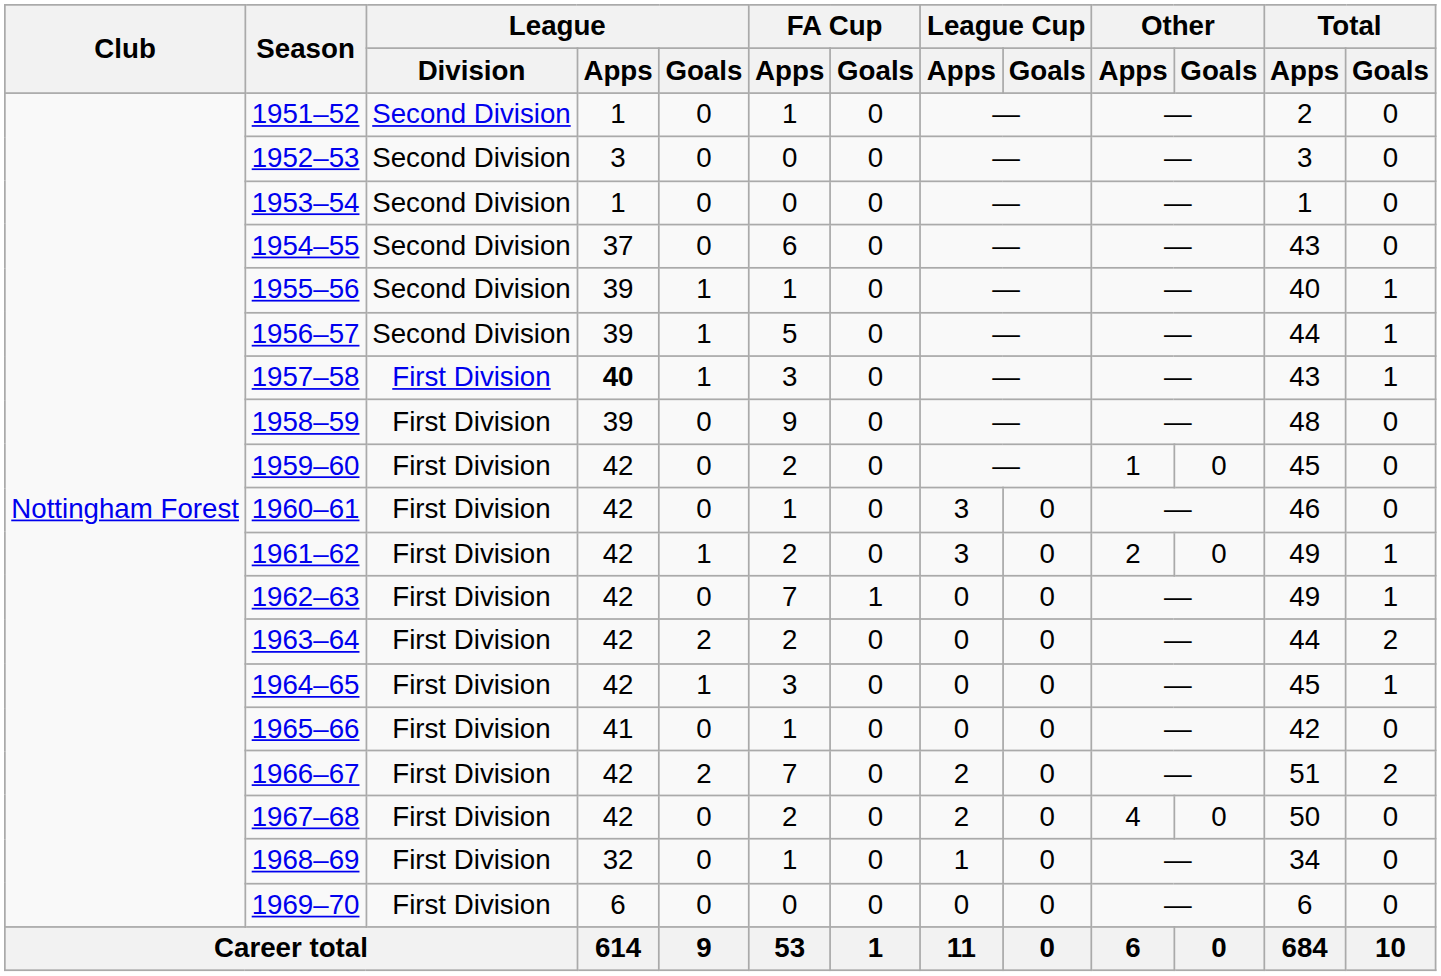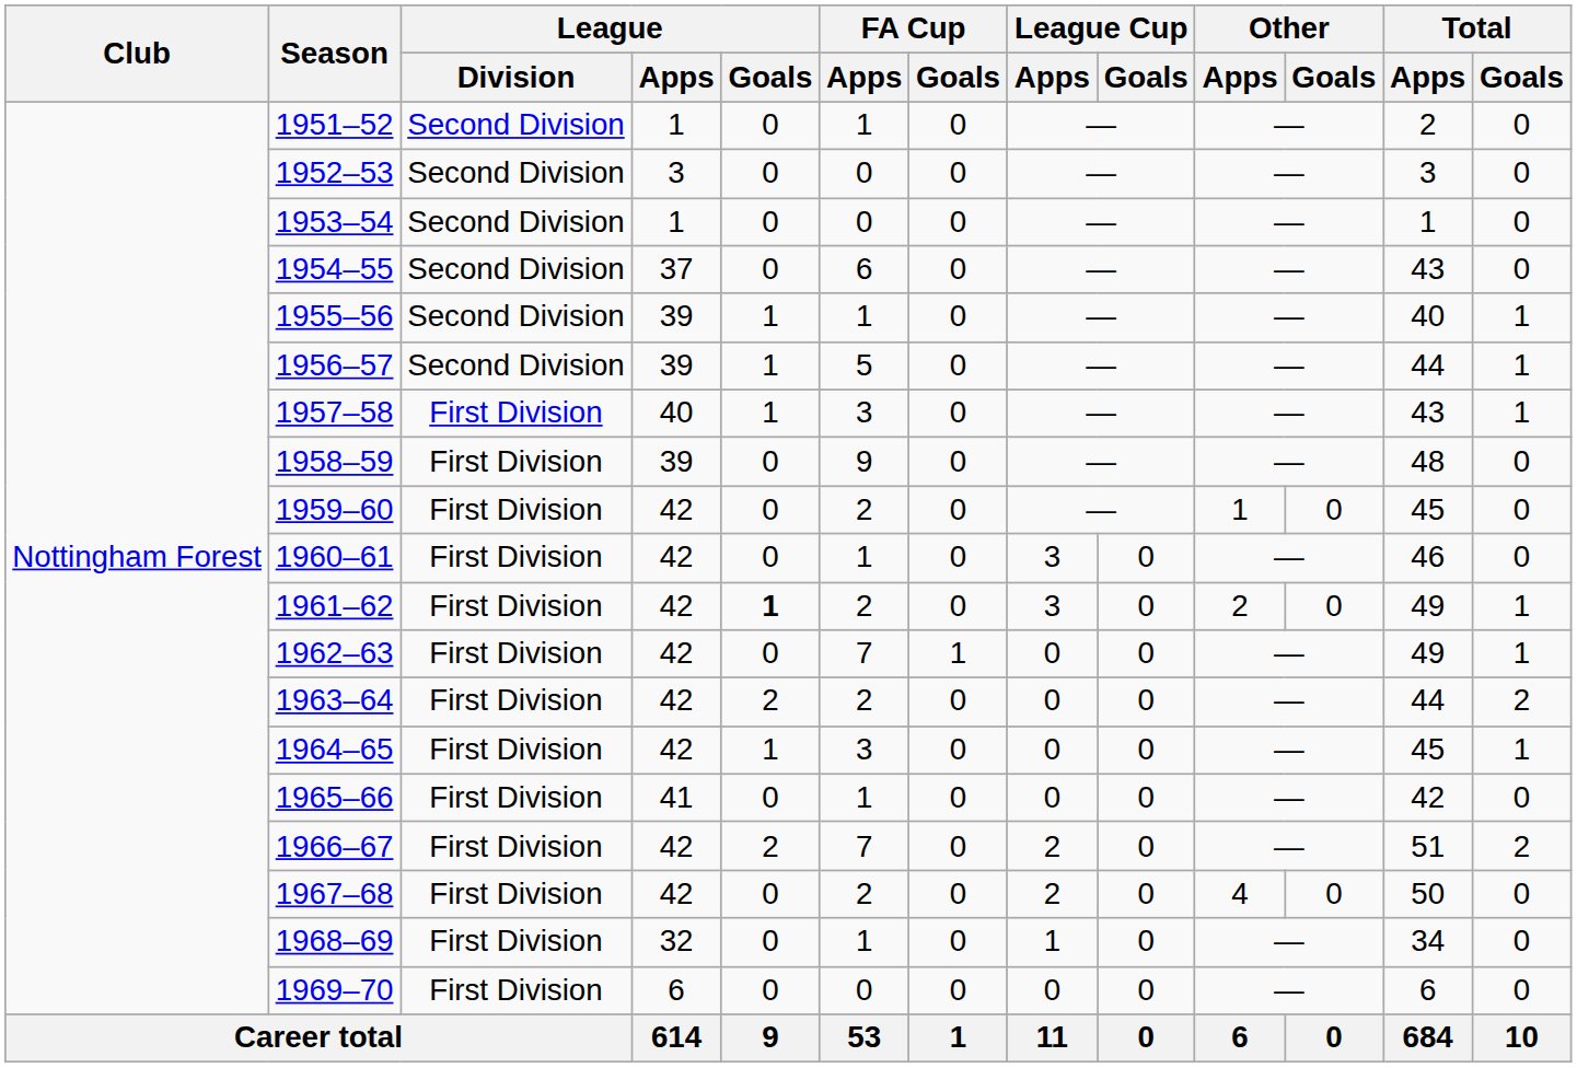1957–58 | League / Apps: bold -> normal
1961–62 | League / Goals: normal -> bold
